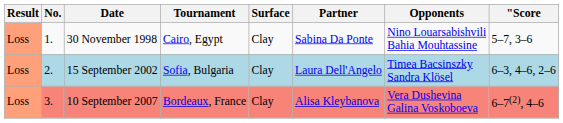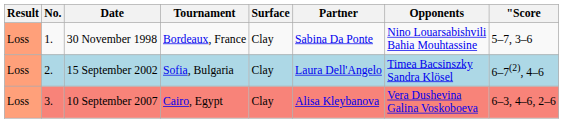30 November 1998 | Tournament: Cairo, Egypt -> Bordeaux, France
15 September 2002 | "Score: 6–3, 4–6, 2–6 -> 6–7(2), 4–6
10 September 2007 | Tournament: Bordeaux, France -> Cairo, Egypt
10 September 2007 | "Score: 6–7(2), 4–6 -> 6–3, 4–6, 2–6
